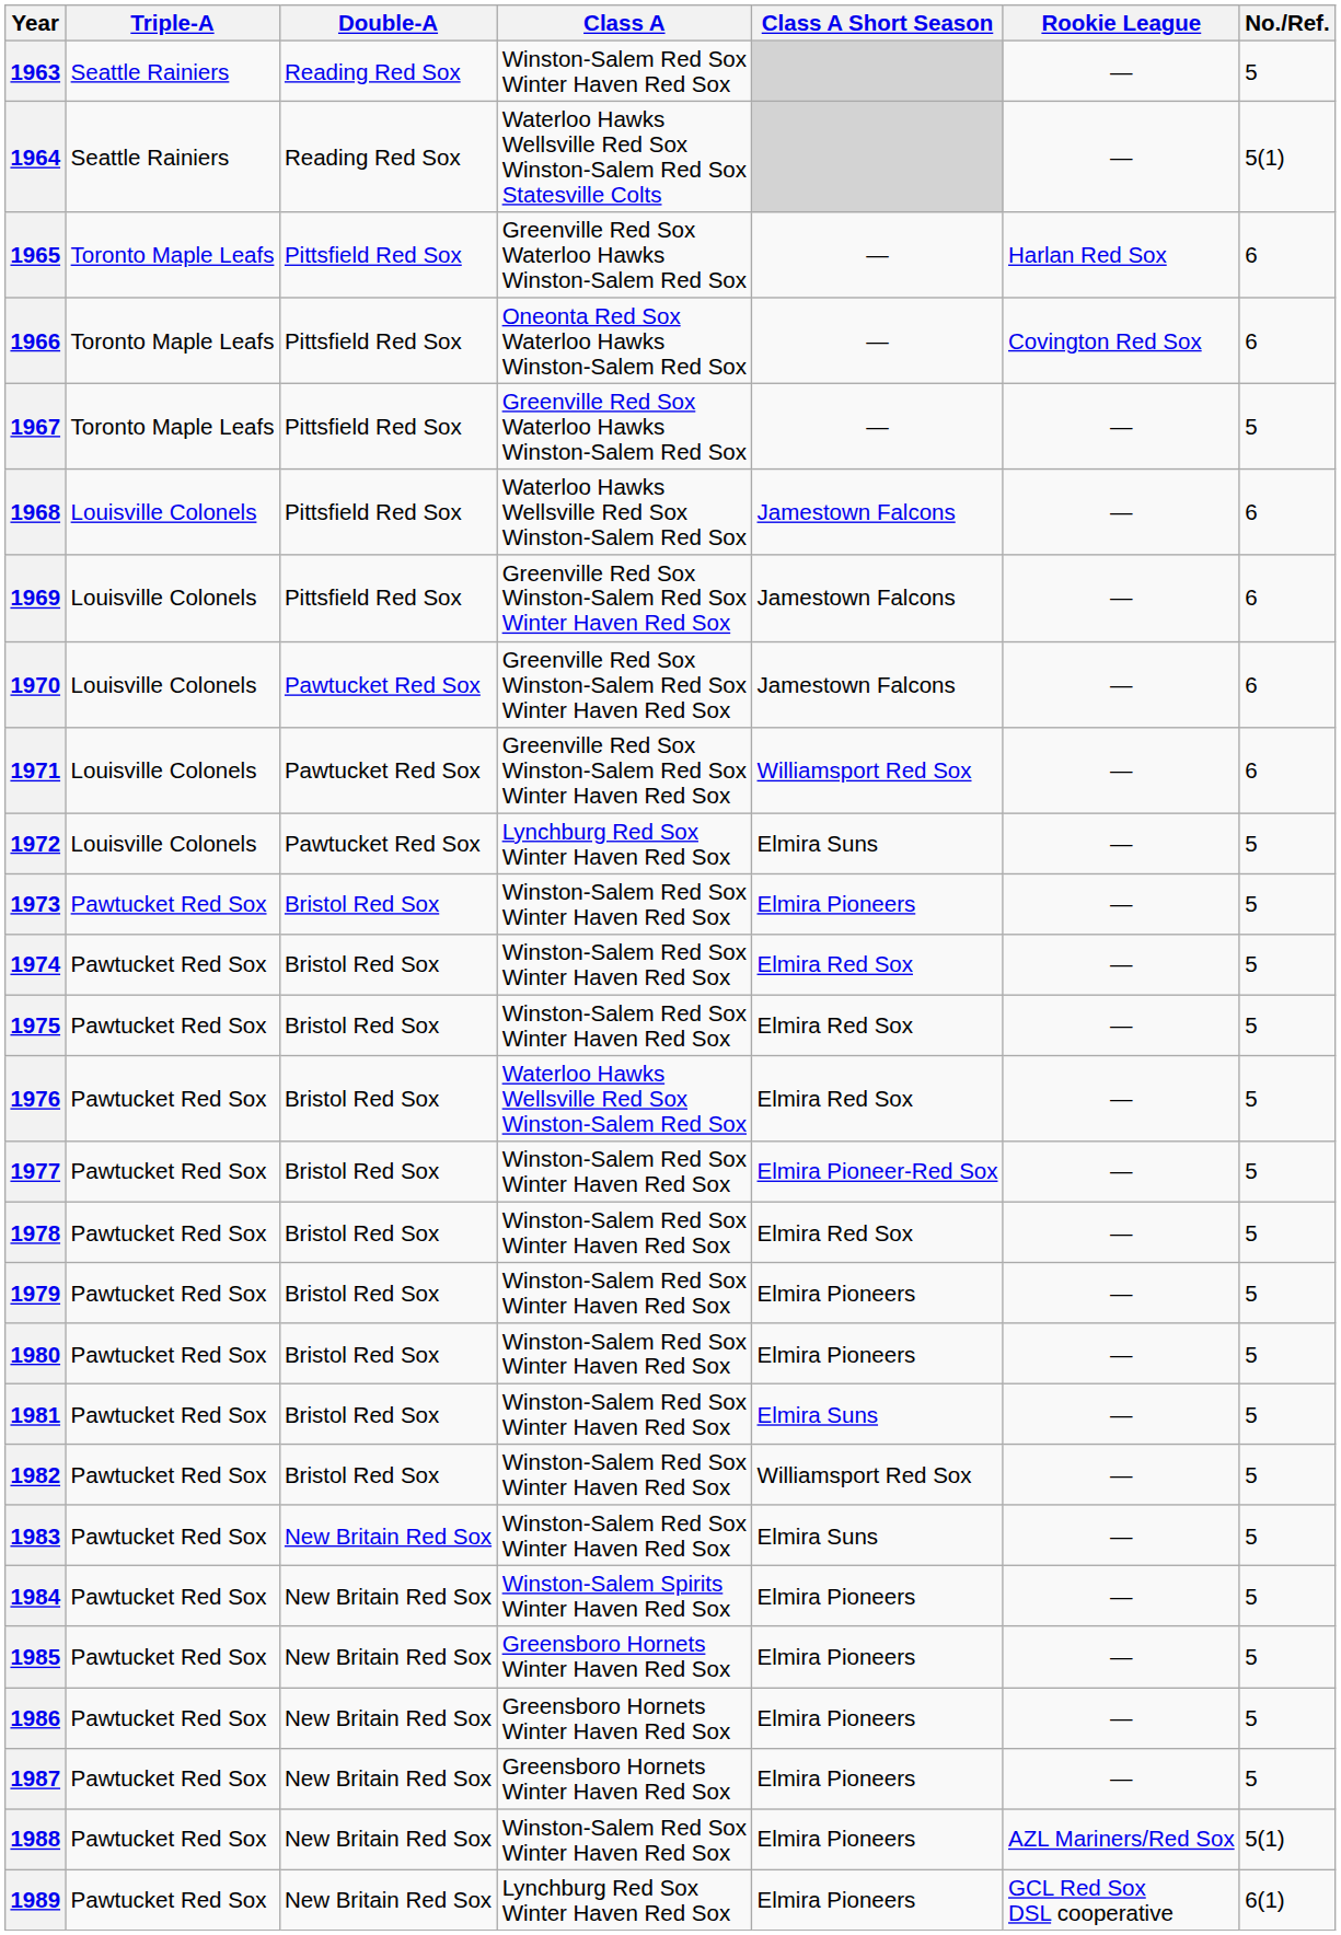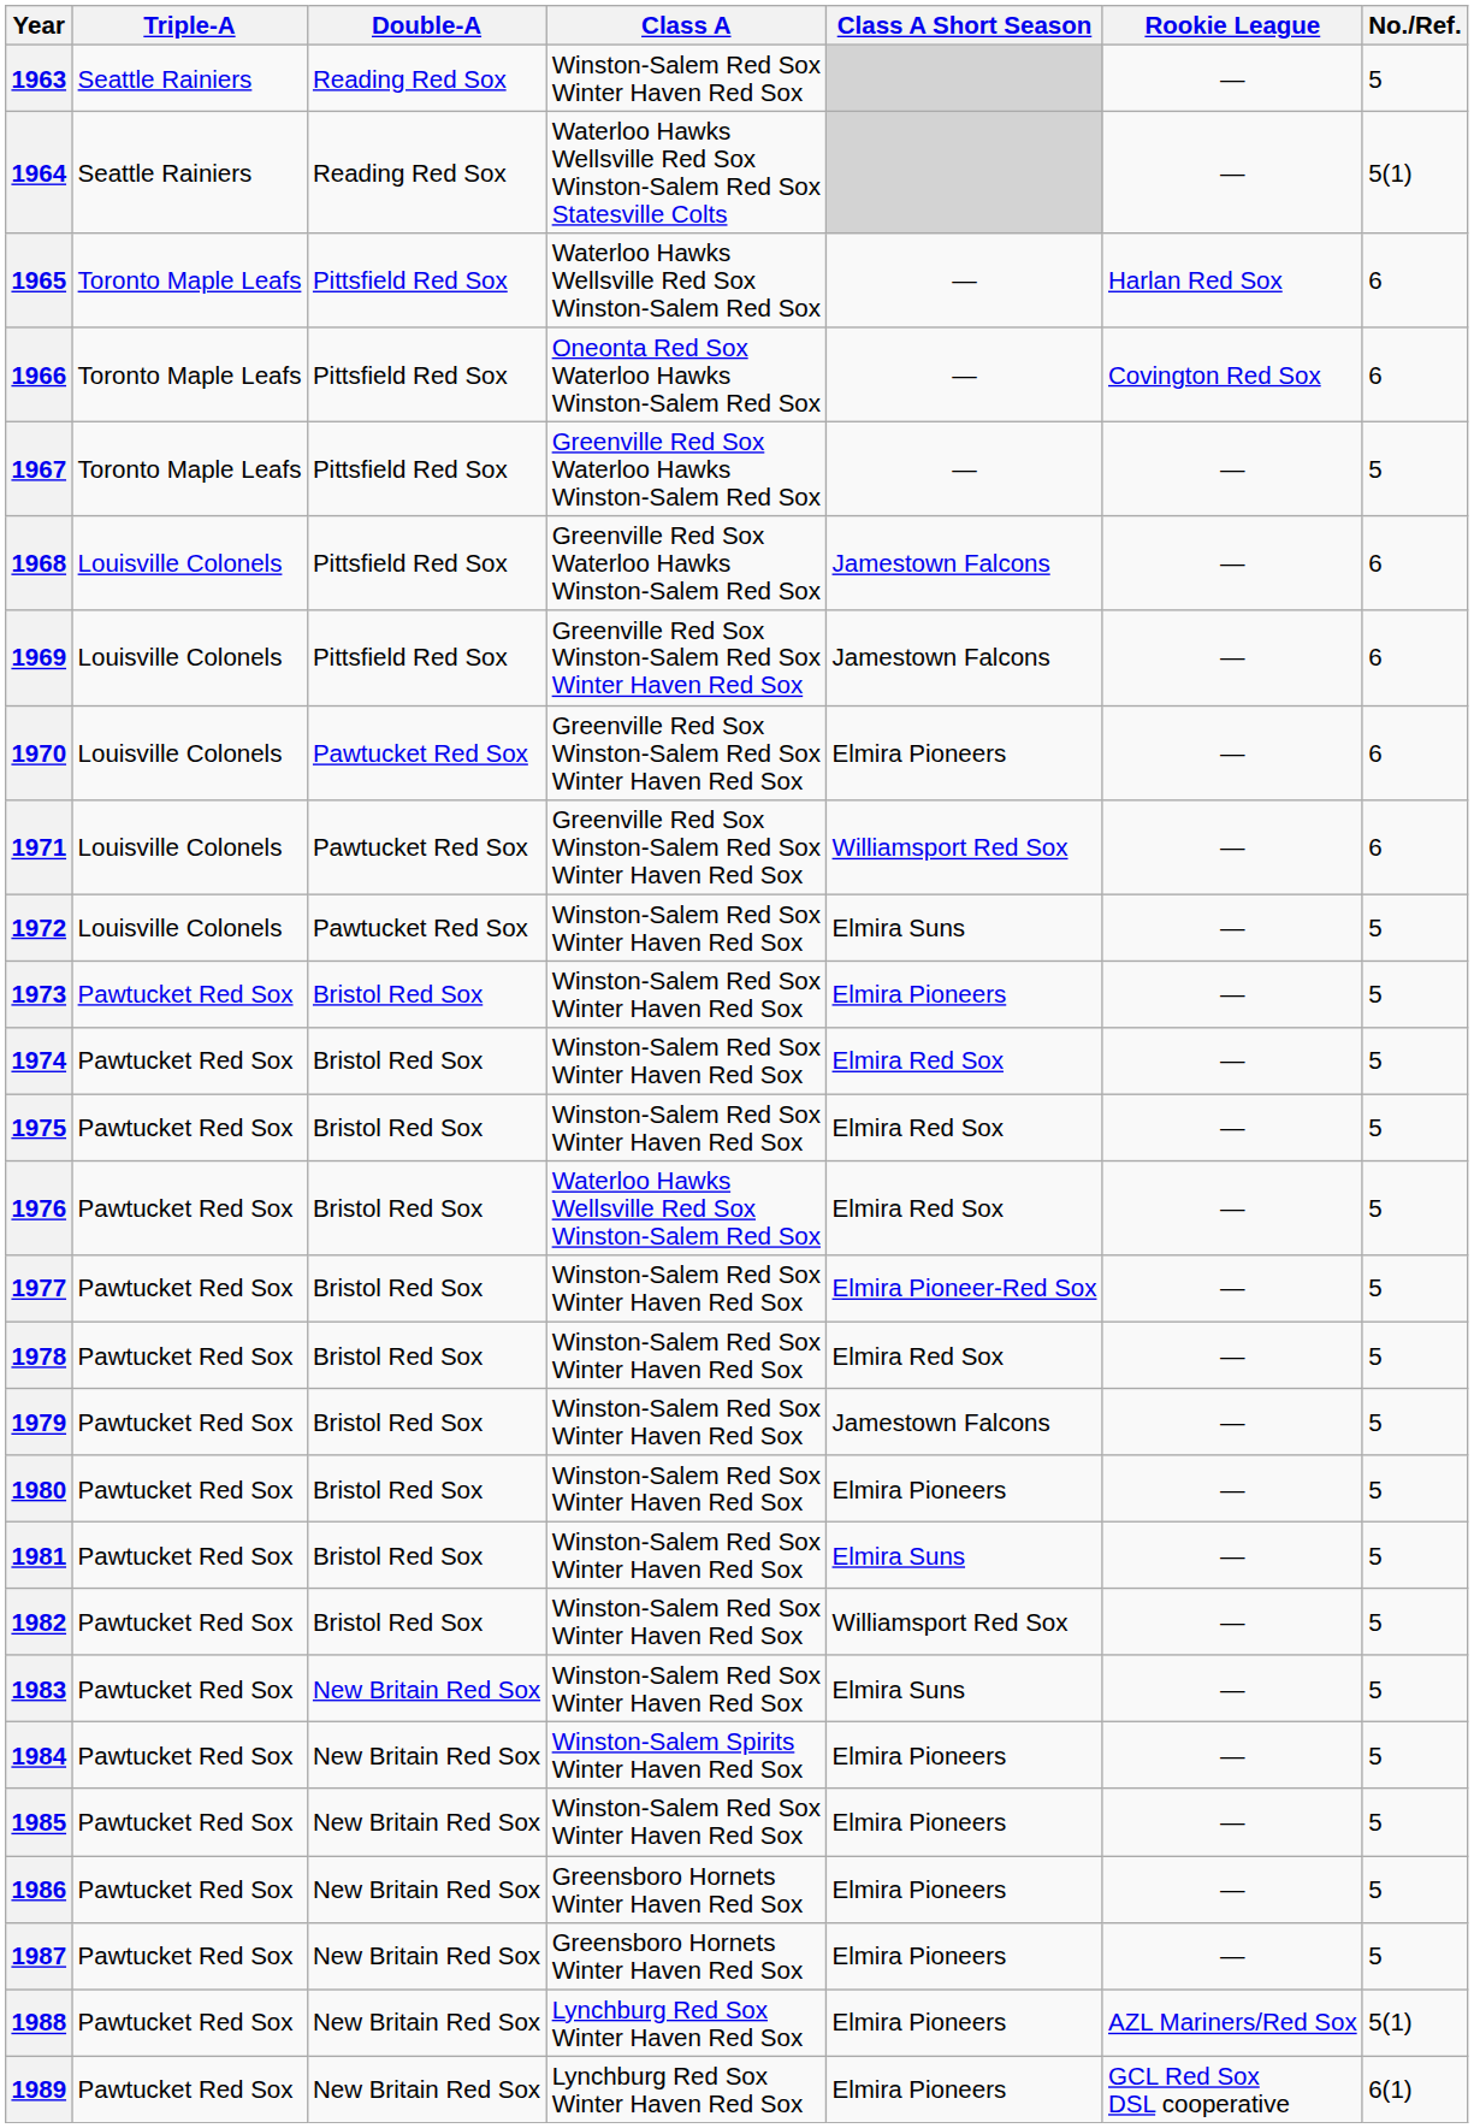1965 | Class A: Greenville Red Sox Waterloo Hawks Winston-Salem Red Sox -> Waterloo Hawks Wellsville Red Sox Winston-Salem Red Sox
1968 | Class A: Waterloo Hawks Wellsville Red Sox Winston-Salem Red Sox -> Greenville Red Sox Waterloo Hawks Winston-Salem Red Sox
1970 | Class A Short Season: Jamestown Falcons -> Elmira Pioneers
1972 | Class A: Lynchburg Red Sox Winter Haven Red Sox -> Winston-Salem Red Sox Winter Haven Red Sox
1979 | Class A Short Season: Elmira Pioneers -> Jamestown Falcons
1985 | Class A: Greensboro Hornets Winter Haven Red Sox -> Winston-Salem Red Sox Winter Haven Red Sox
1988 | Class A: Winston-Salem Red Sox Winter Haven Red Sox -> Lynchburg Red Sox Winter Haven Red Sox
